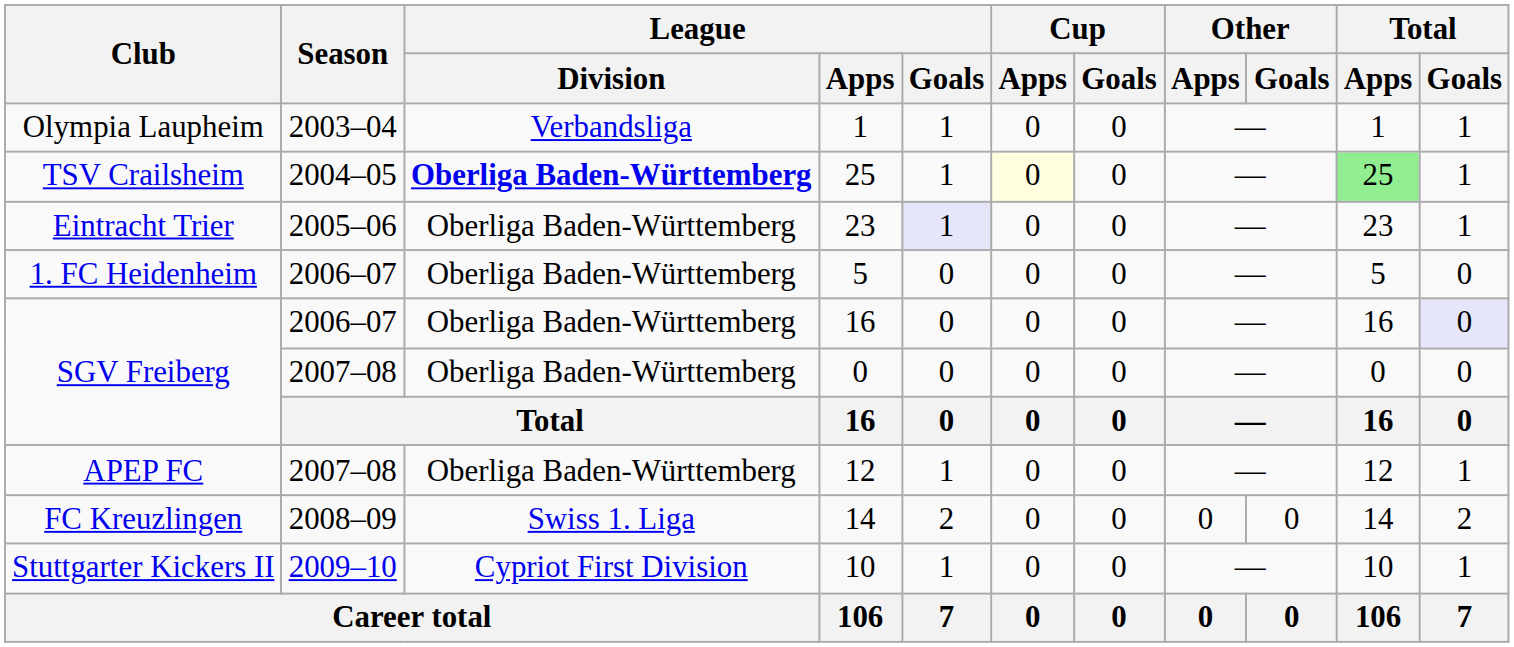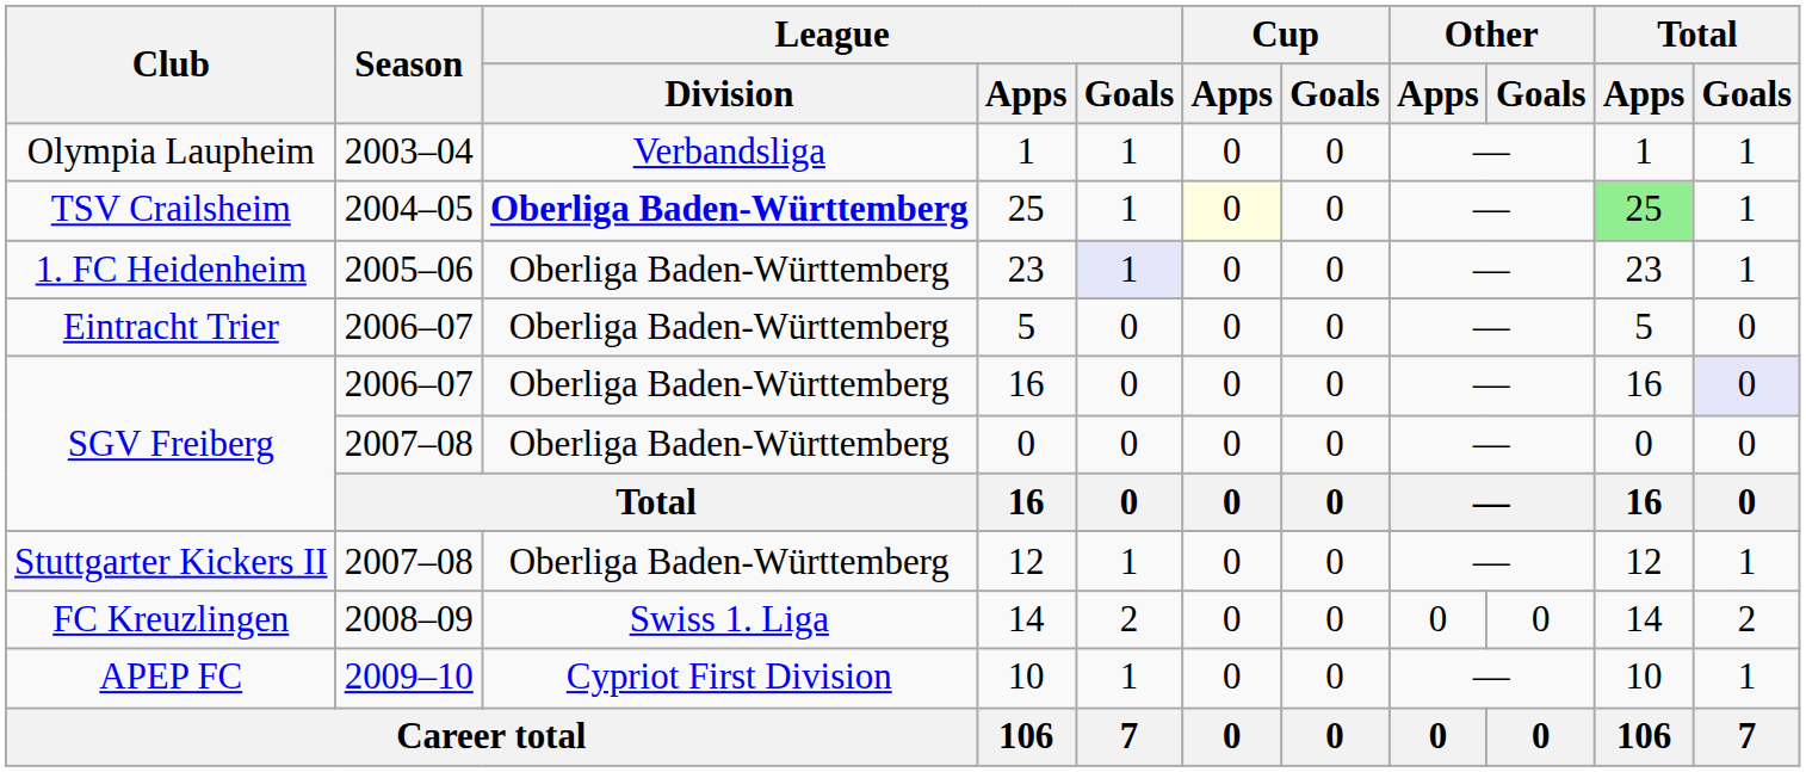row 5 | Club: Eintracht Trier -> 1. FC Heidenheim
row 6 | Club: 1. FC Heidenheim -> Eintracht Trier
row 10 | Club: APEP FC -> Stuttgarter Kickers II
row 12 | Club: Stuttgarter Kickers II -> APEP FC
